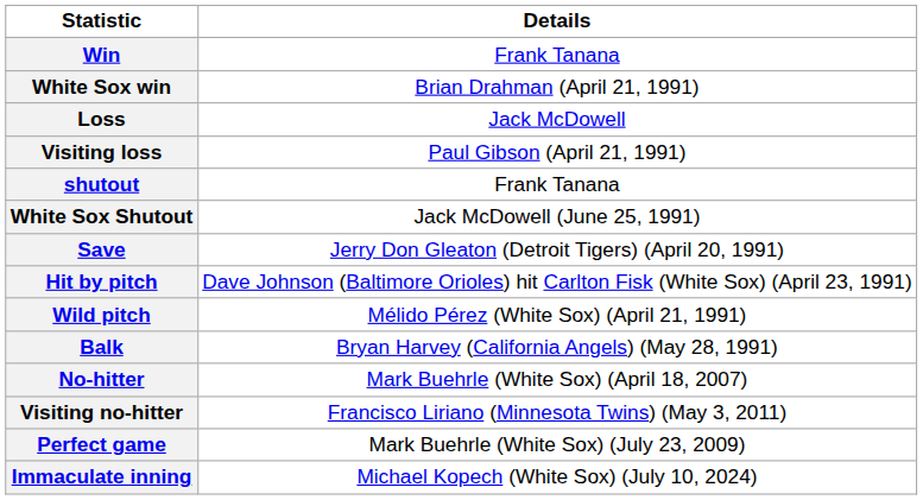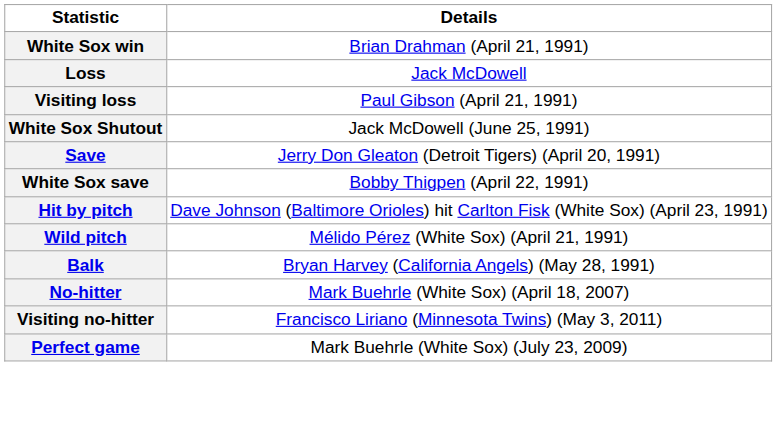- row: Win | Frank Tanana
- row: shutout | Frank Tanana
+ row: White Sox save | Bobby Thigpen (April 22, 1991)
- row: Immaculate inning | Michael Kopech (White Sox) (July 10, 2024)
